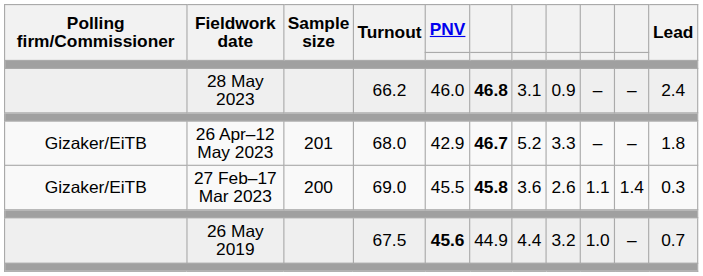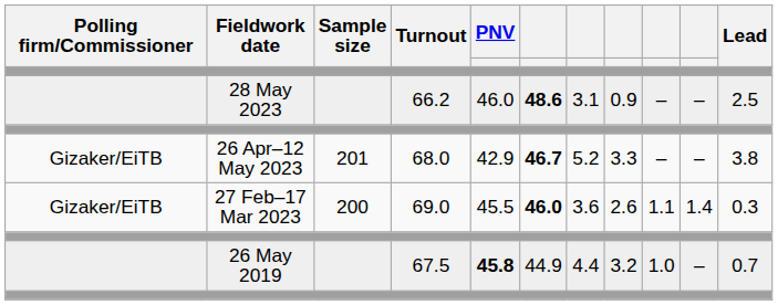28 May 2023 | column 6: 46.8 -> 48.6
28 May 2023 | Lead: 2.4 -> 2.5
26 Apr–12 May 2023 | Lead: 1.8 -> 3.8
27 Feb–17 Mar 2023 | column 6: 45.8 -> 46.0
26 May 2019 | PNV: 45.6 -> 45.8
